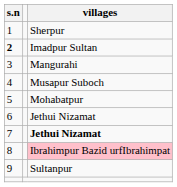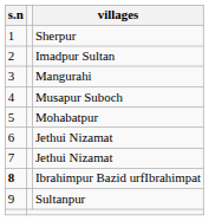Imadpur Sultan | s.n: bold -> normal
7 / Jethui Nizamat | villages: bold -> normal
Ibrahimpur Bazid urfIbrahimpat | s.n: normal -> bold
Ibrahimpur Bazid urfIbrahimpat | villages: pink background -> no background
